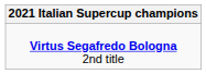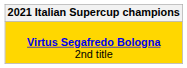row 2 | column 1: no background -> gold background
